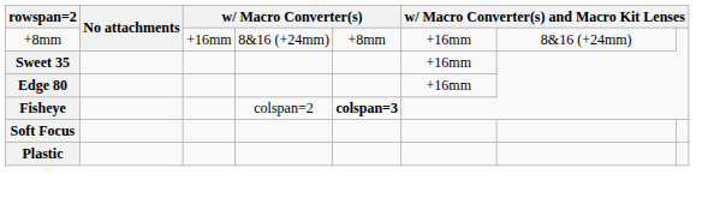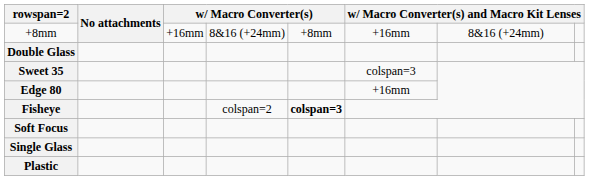+ row: Double Glass
Sweet 35 | column 6: +16mm -> colspan=3
+ row: Single Glass
